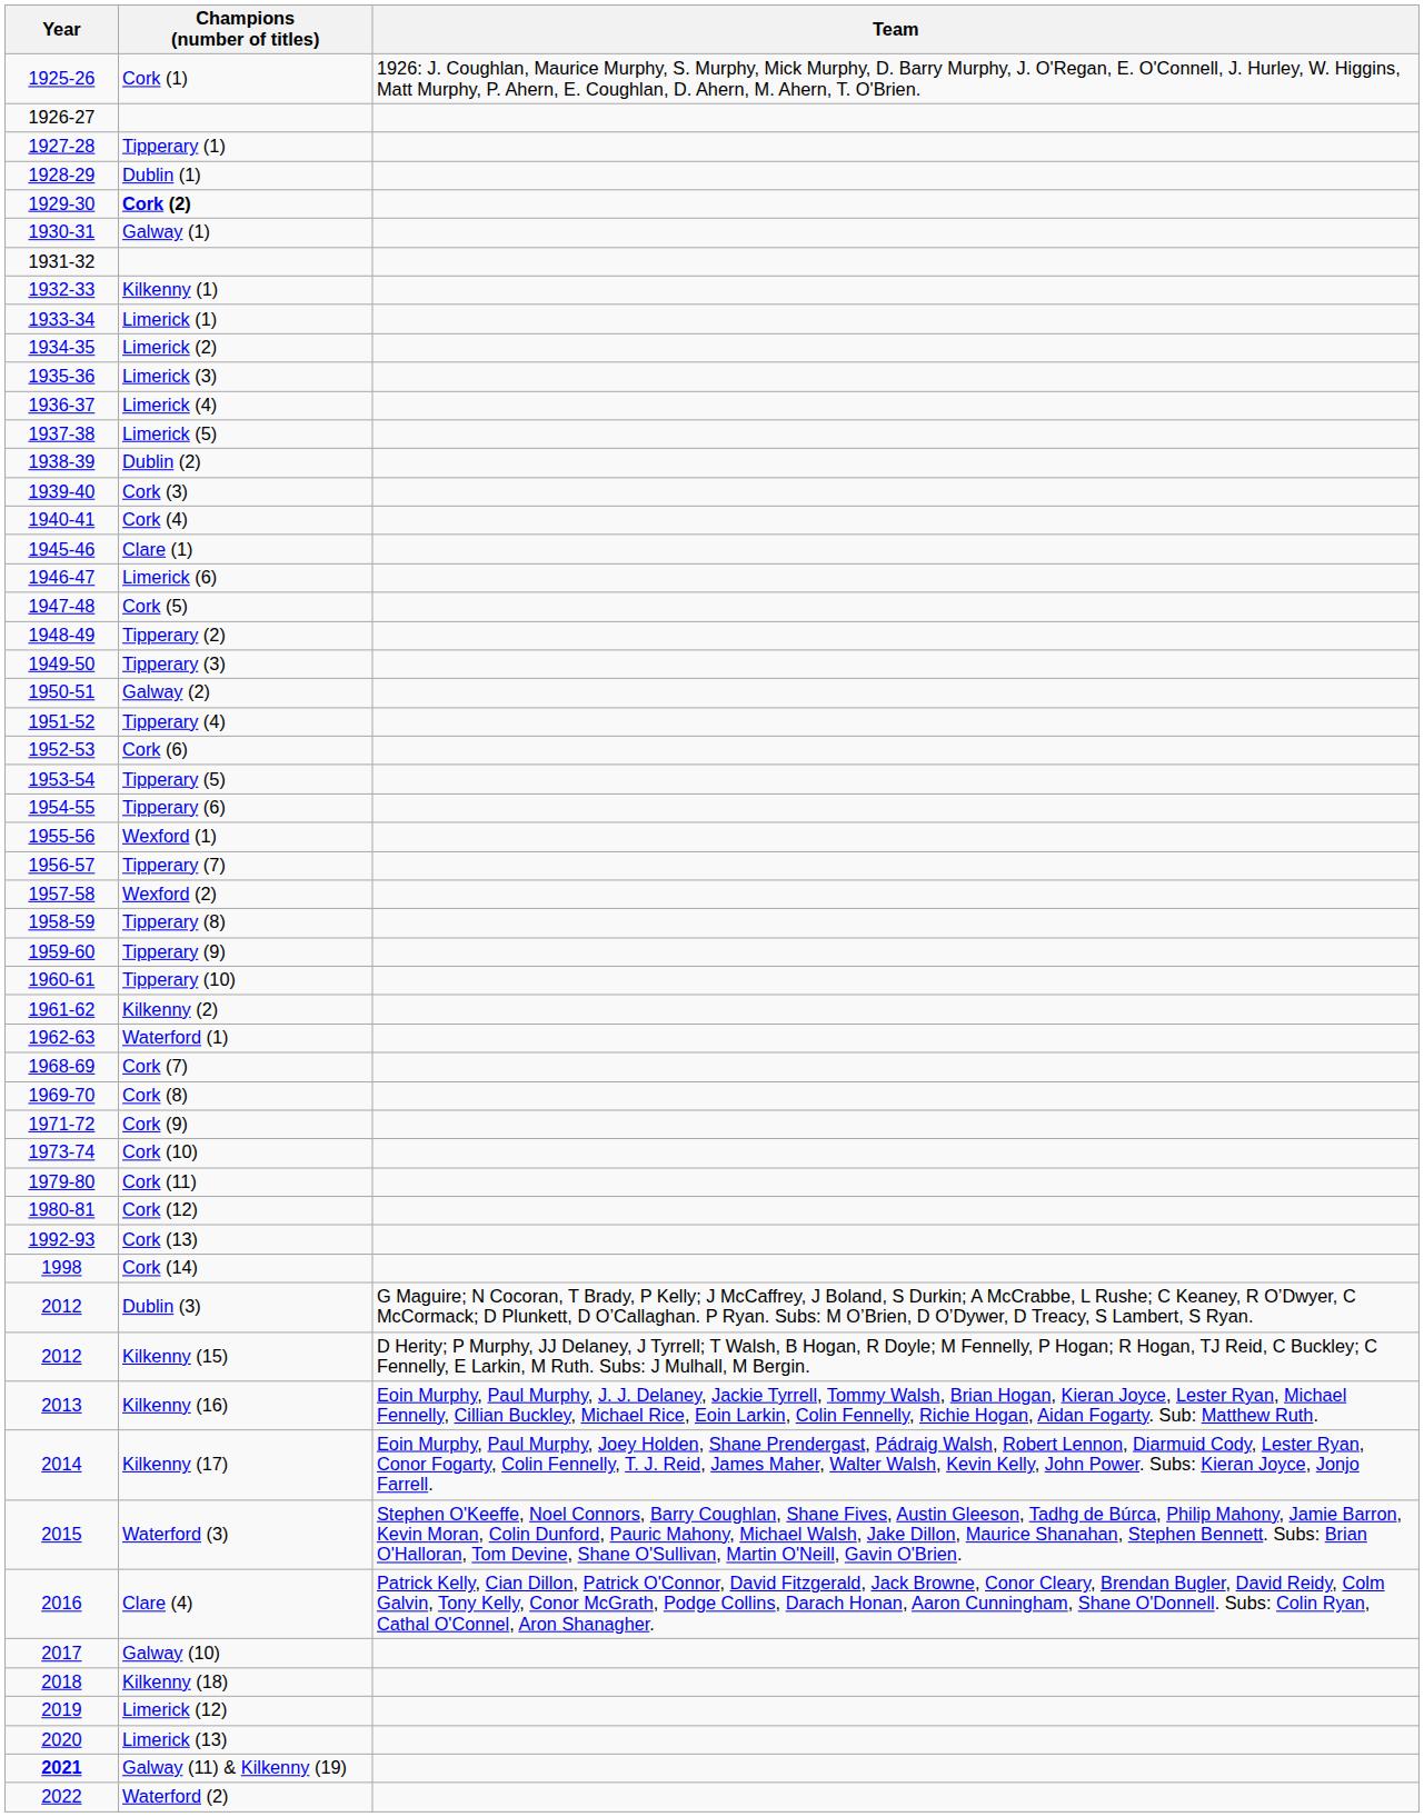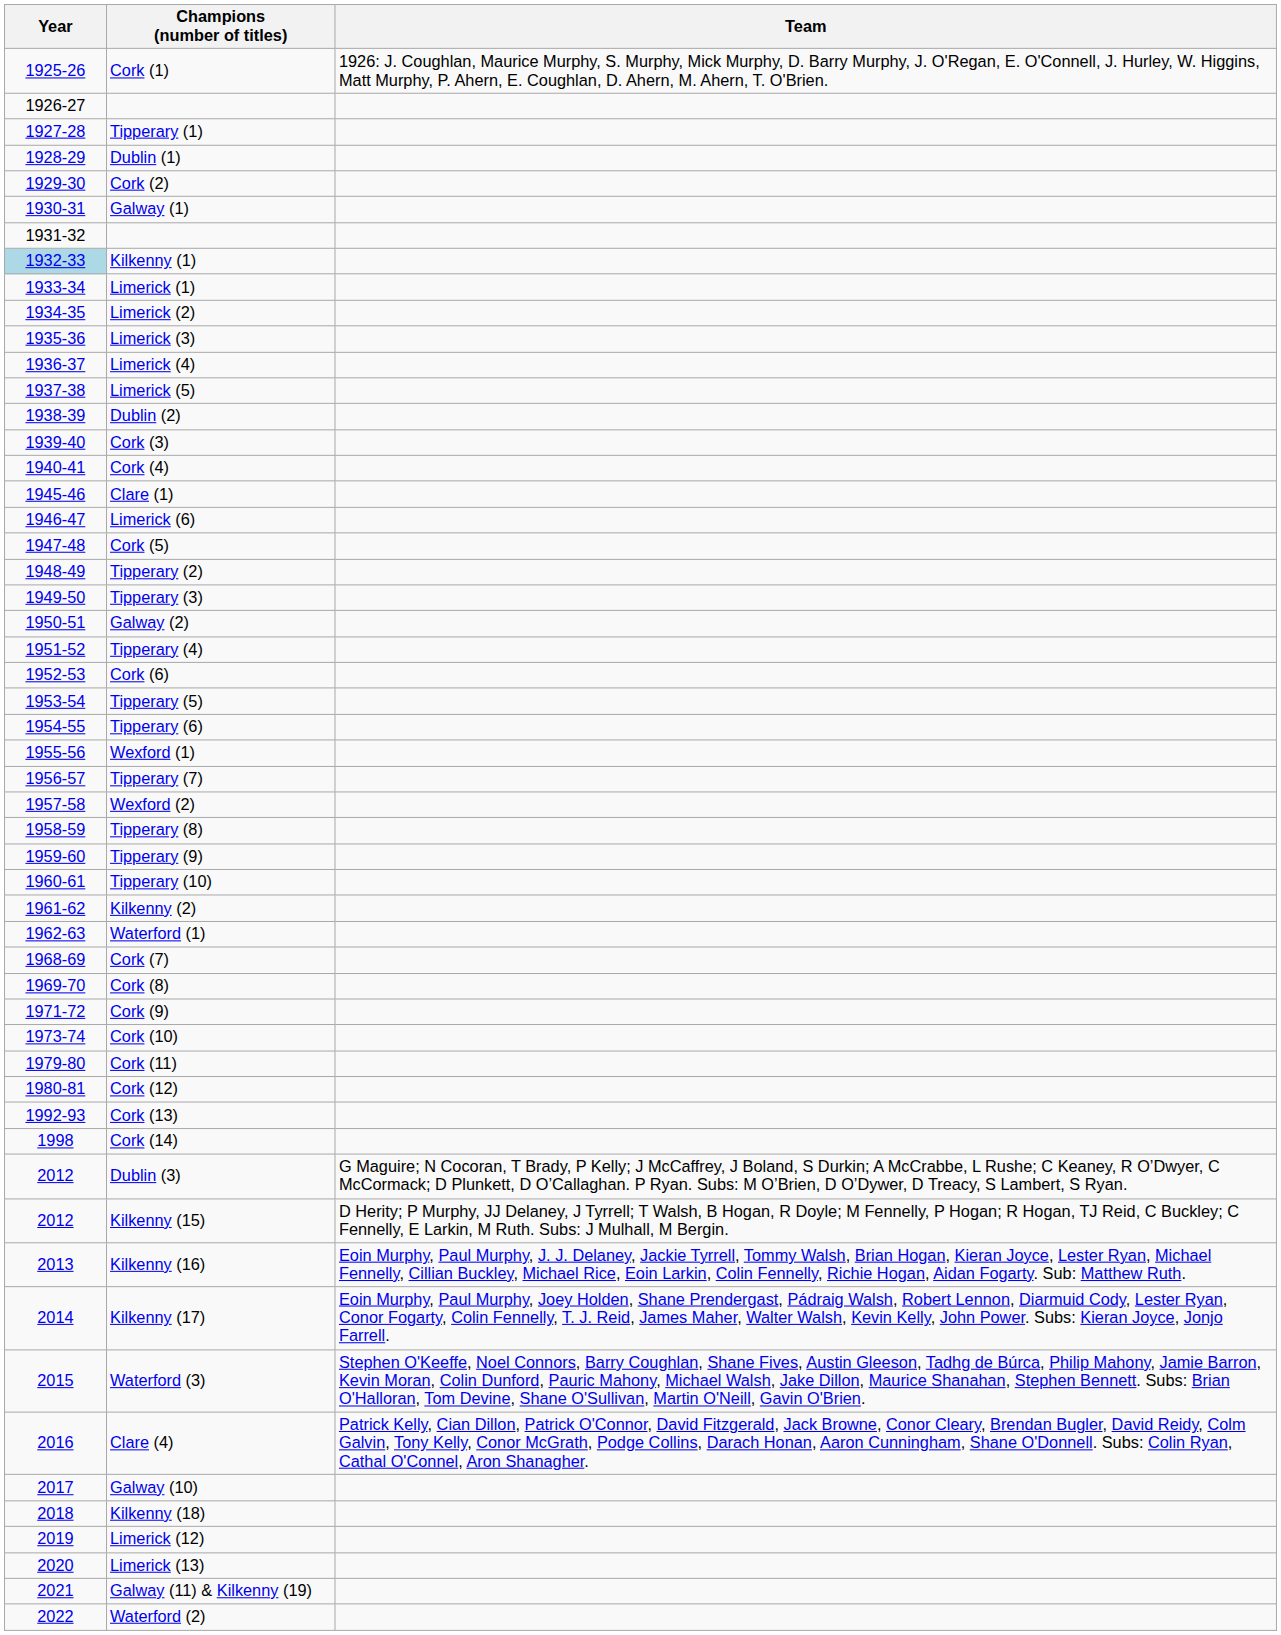Cork (2) | Champions (number of titles): bold -> normal
Kilkenny (1) | Year: no background -> lightblue background
Galway (11) & Kilkenny (19) | Year: bold -> normal
